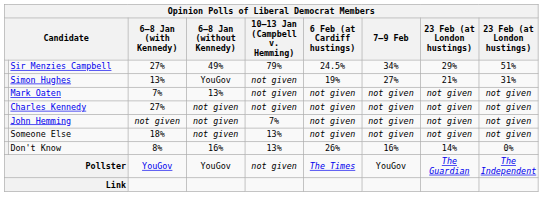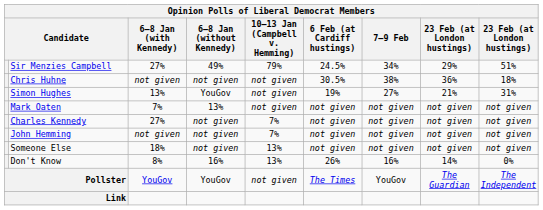+ row: Chris Huhne | not given | not given | not given | 30.5% | 38% | 36% | 18%
Charles Kennedy | 10–13 Jan (Campbell v. Hemming): not given -> 7%
